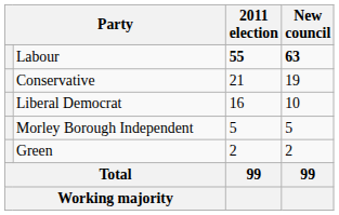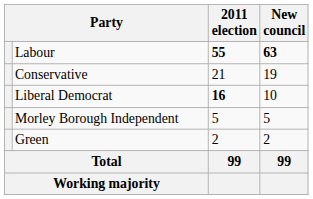Liberal Democrat | 2011 election: normal -> bold
